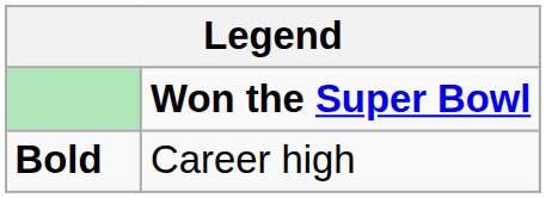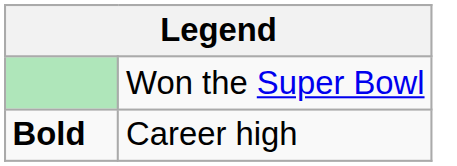row 2 | column 2: bold -> normal
